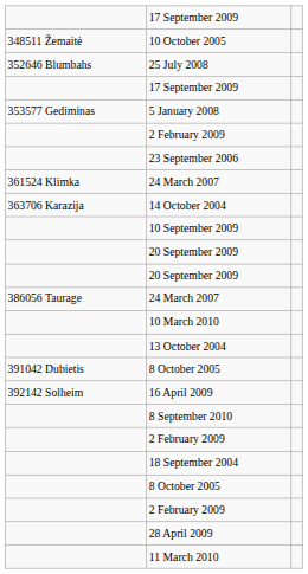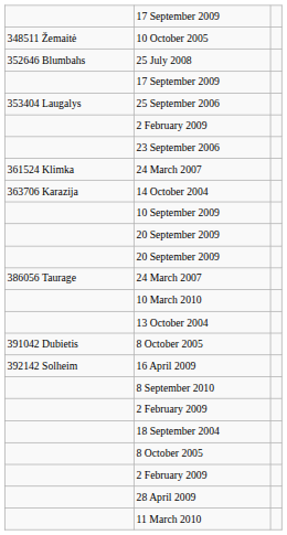+ row: 353404 Laugalys | 25 September 2006
- row: 353577 Gediminas | 5 January 2008
